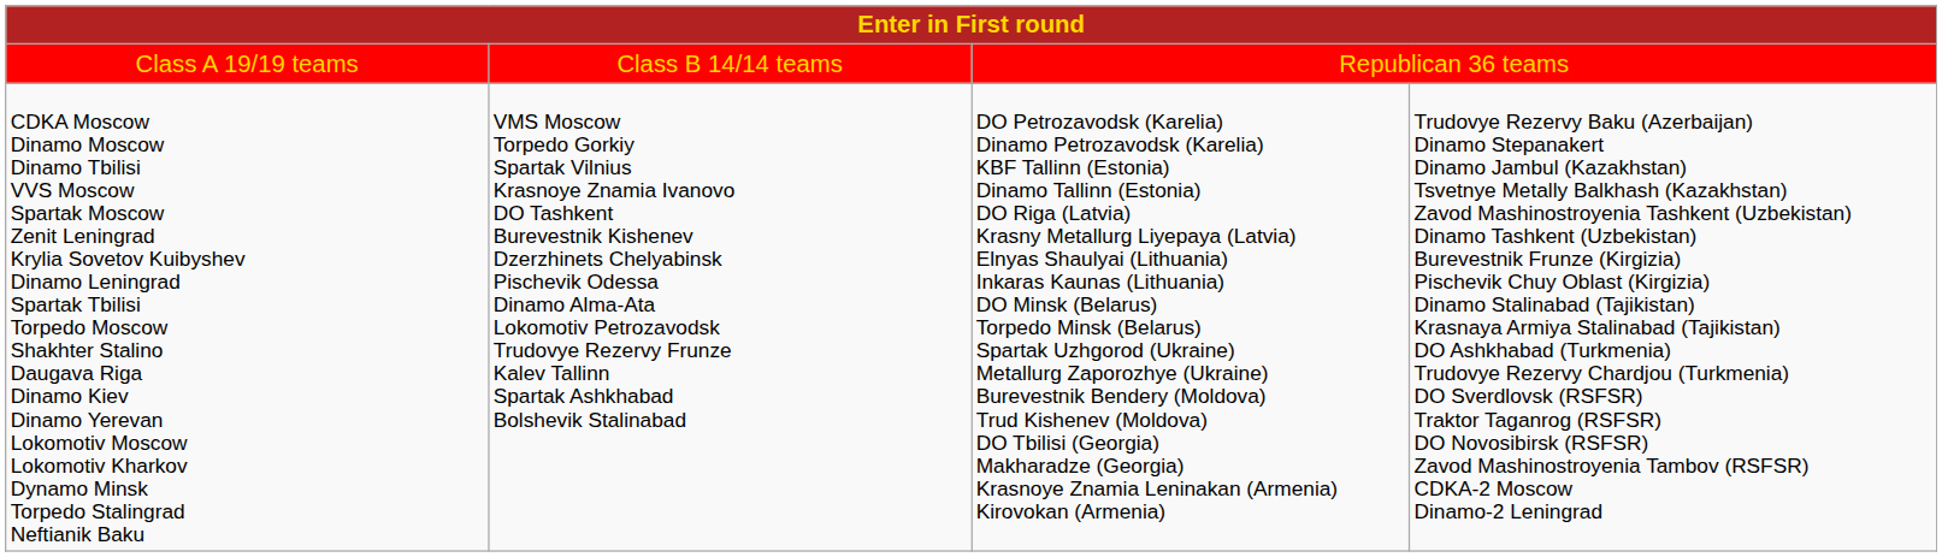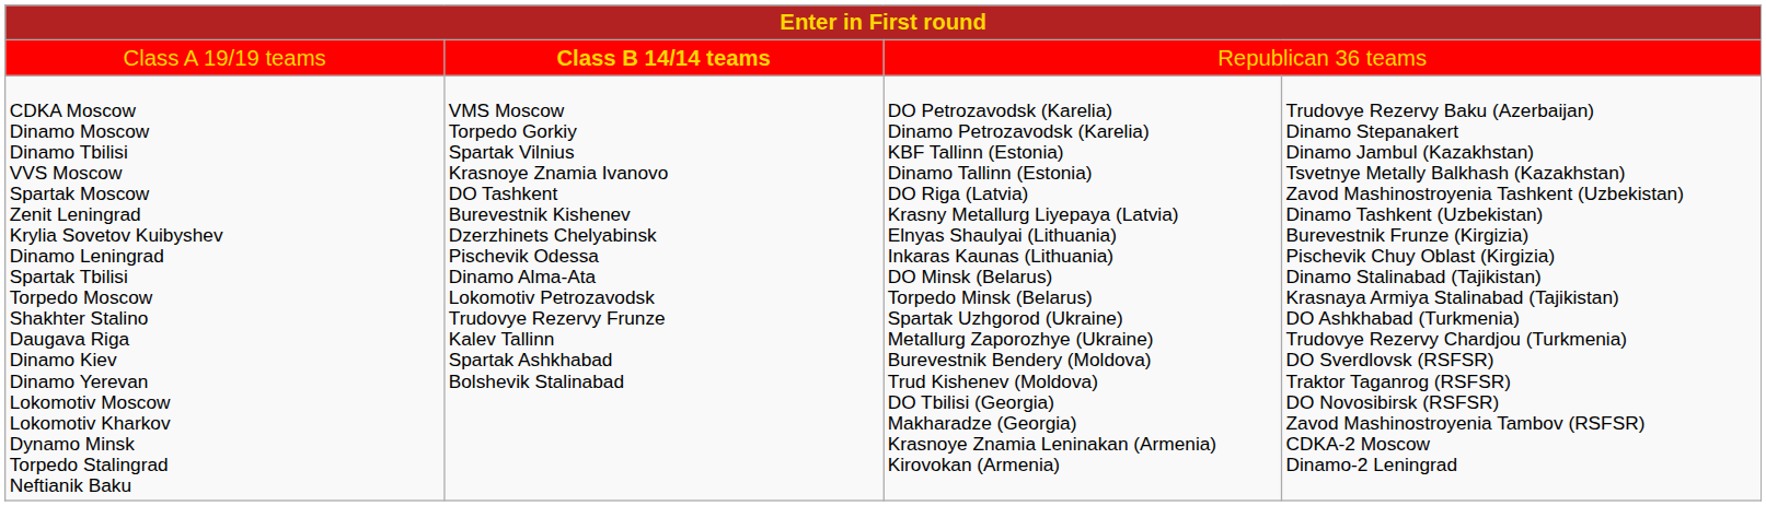Class A 19/19 teams | column 2: normal -> bold
